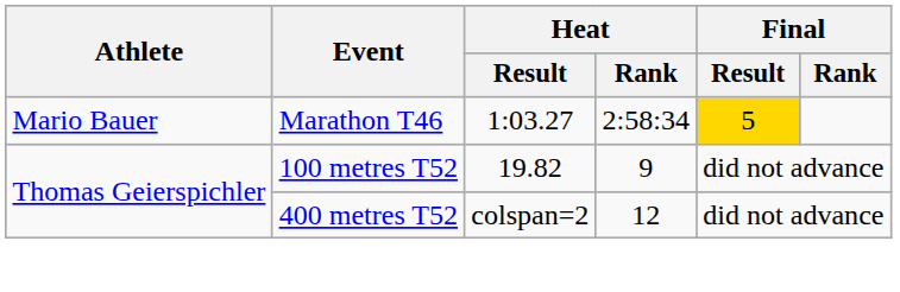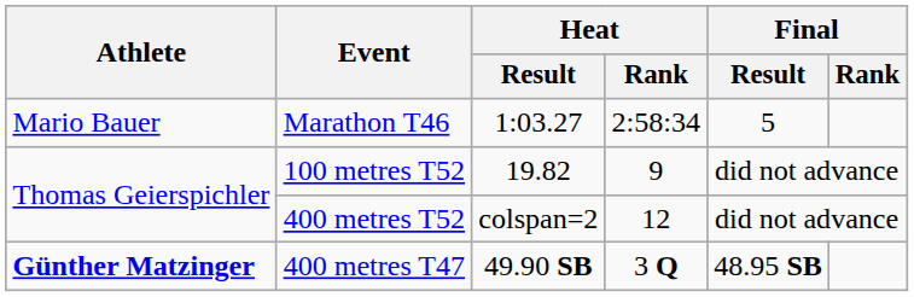Marathon T46 | Final / Result: gold background -> no background
+ row: Günther Matzinger | 400 metres T47 | 49.90 SB | 3 Q | 48.95 SB
